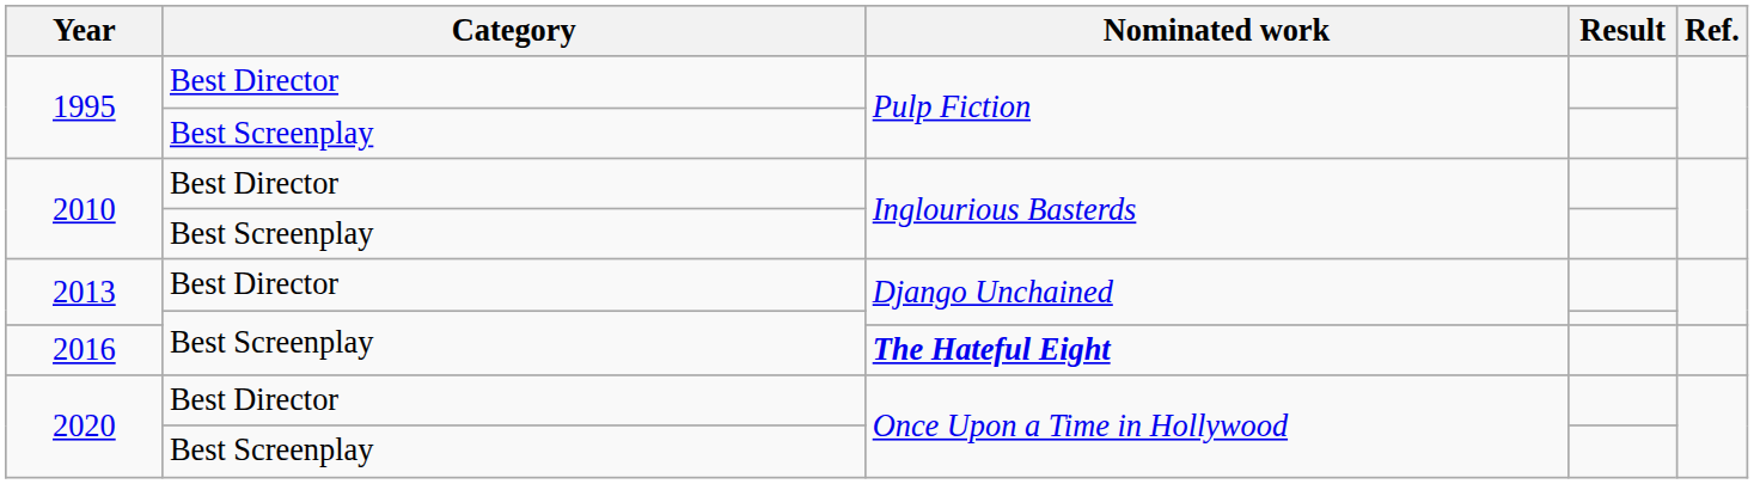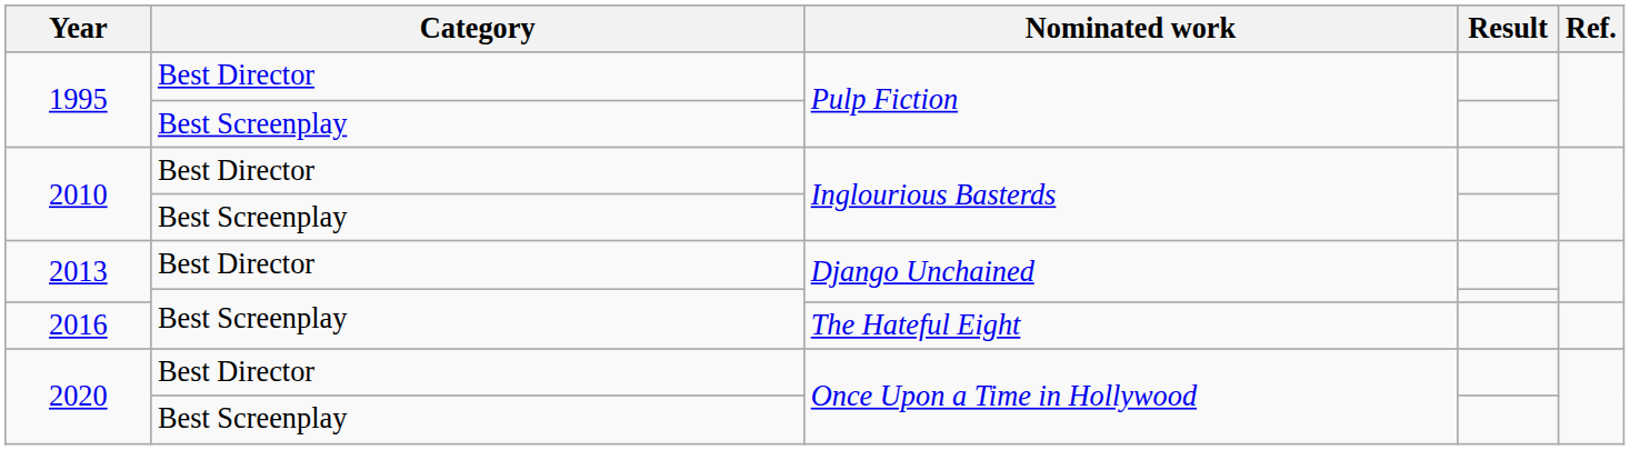2016 | Nominated work: bold -> normal
